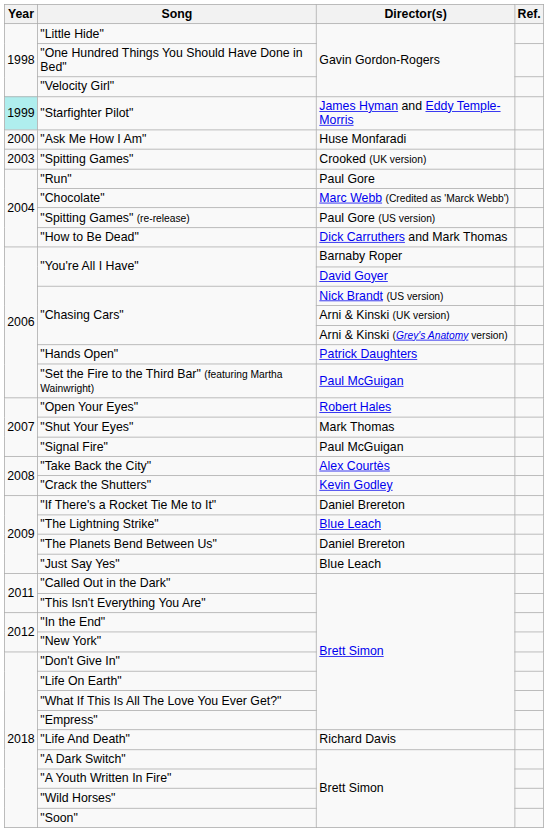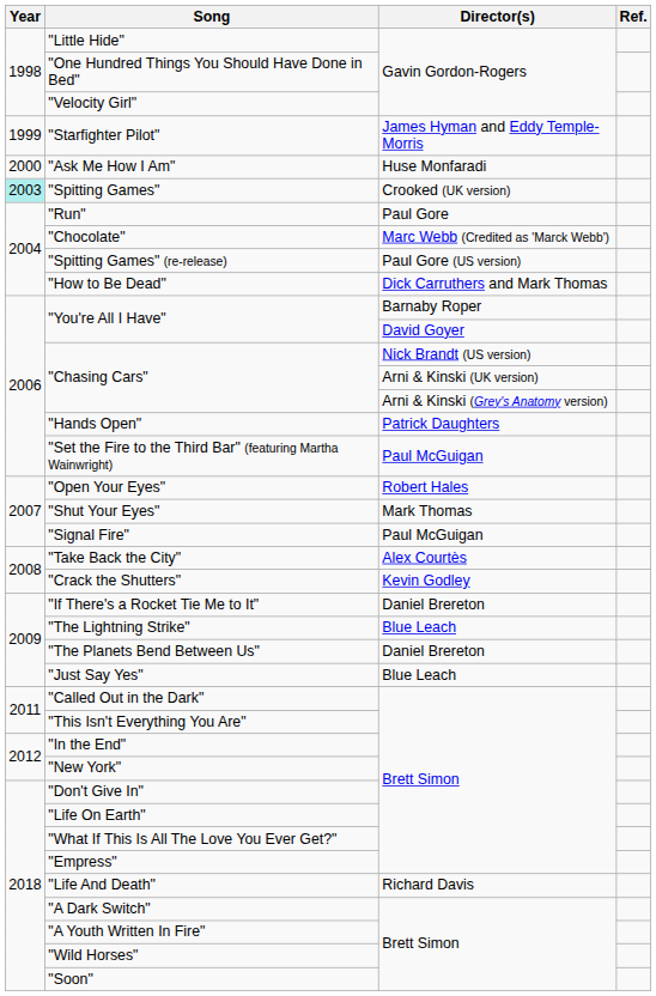"Starfighter Pilot" | Year: paleturquoise background -> no background
"Spitting Games" | Year: no background -> paleturquoise background
